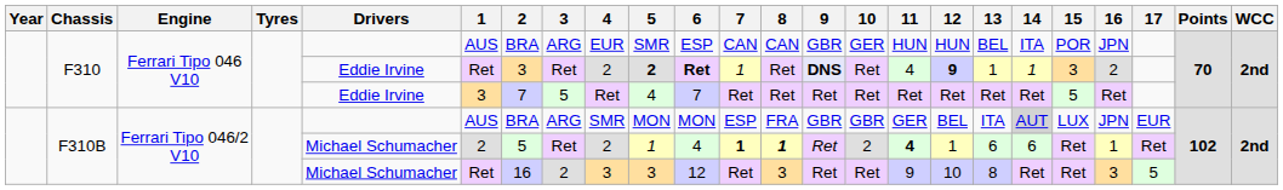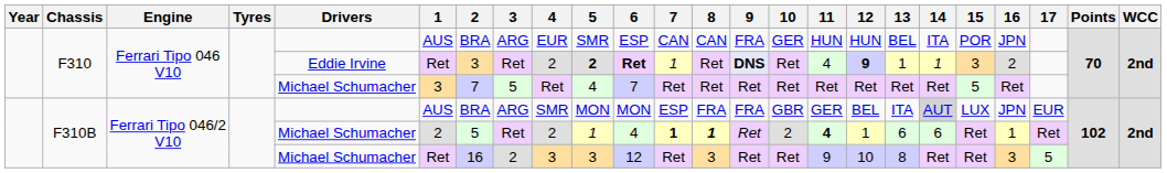row 2 | 9: GBR -> FRA
row 4 | Drivers: Eddie Irvine -> Michael Schumacher
row 5 | 9: GBR -> FRA
